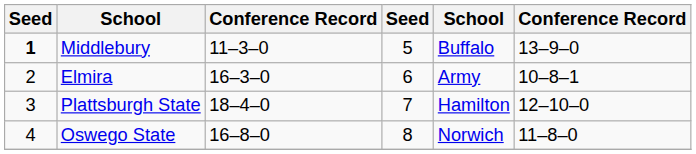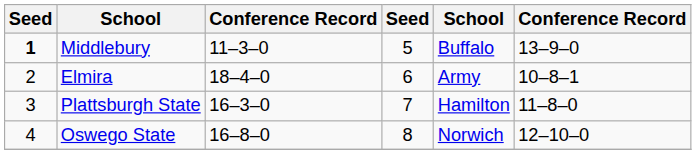Elmira | column 3: 16–3–0 -> 18–4–0
Plattsburgh State | column 3: 18–4–0 -> 16–3–0
Plattsburgh State | column 6: 12–10–0 -> 11–8–0
Oswego State | column 6: 11–8–0 -> 12–10–0
